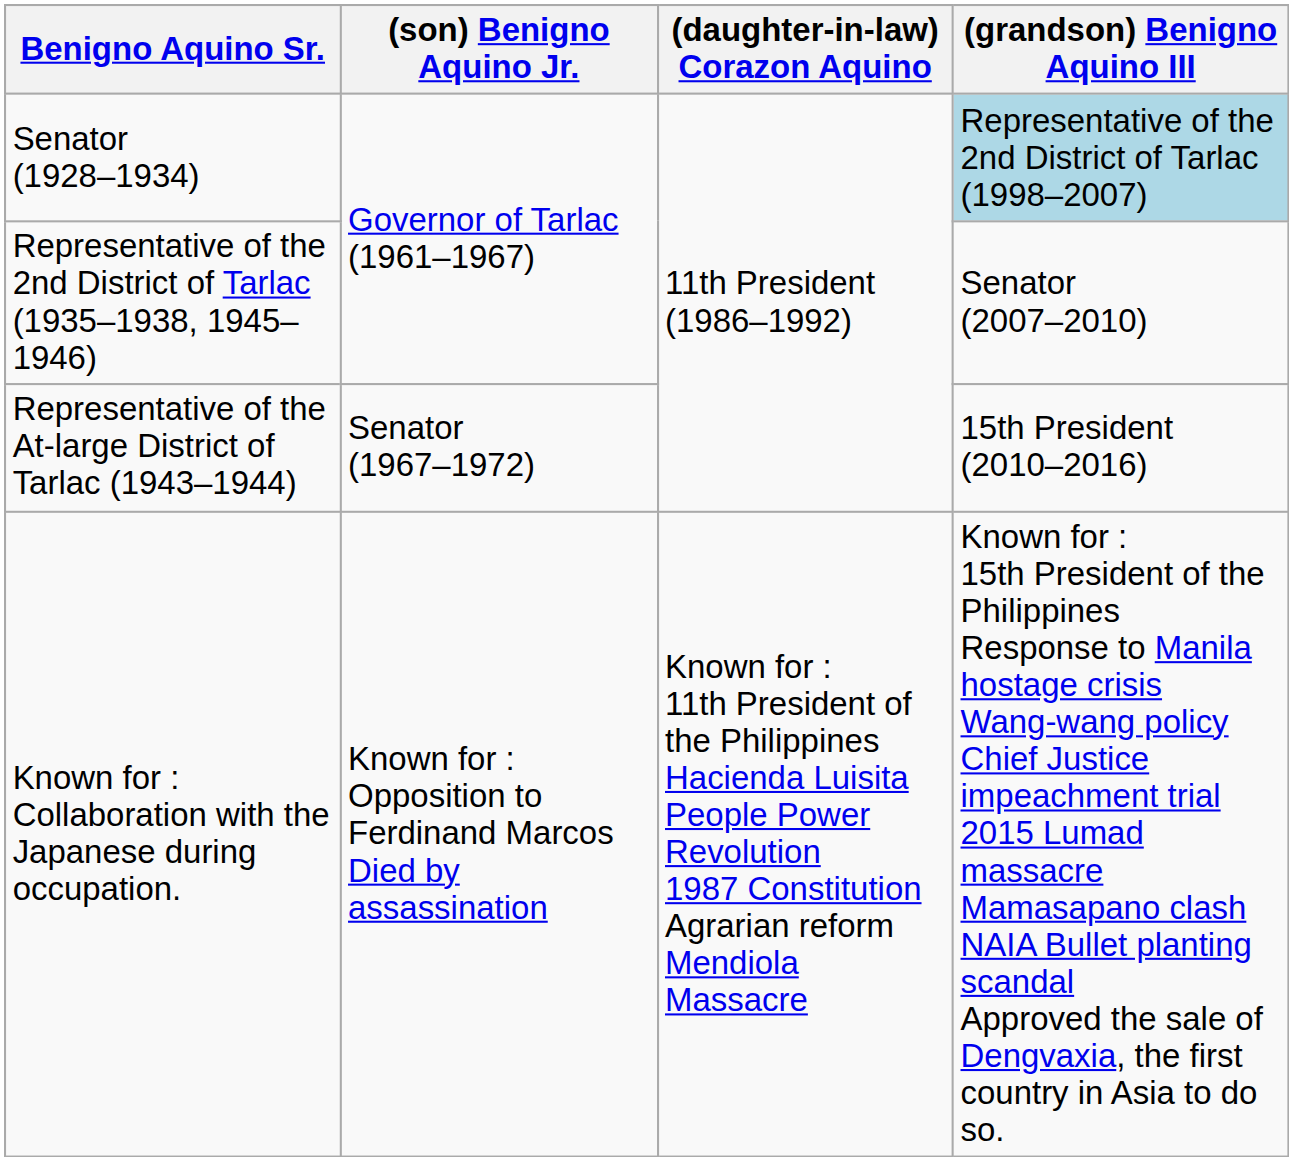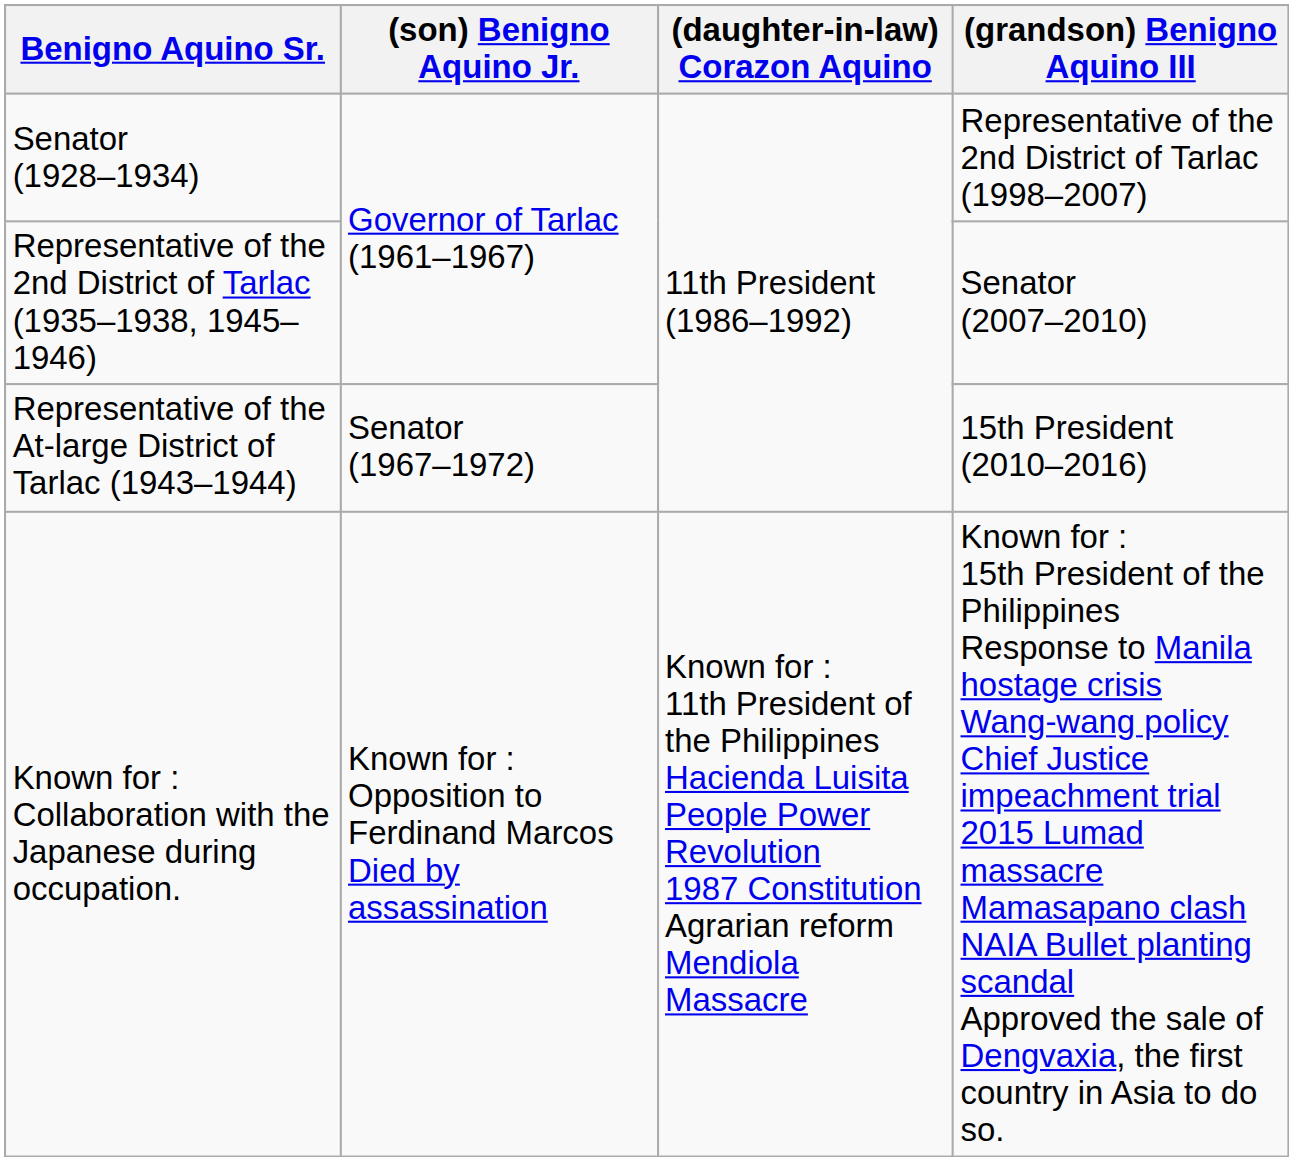Senator (1928–1934) | (grandson) Benigno Aquino III: lightblue background -> no background
